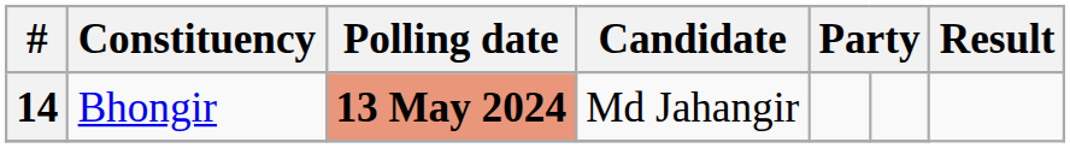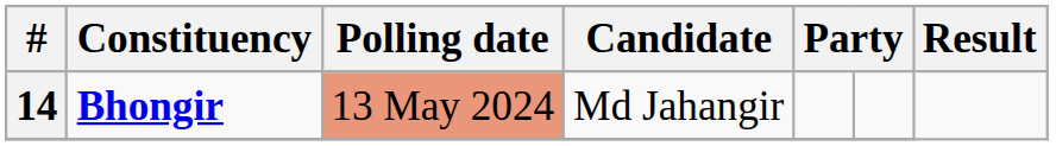14 | Constituency: normal -> bold
14 | Polling date: bold -> normal
